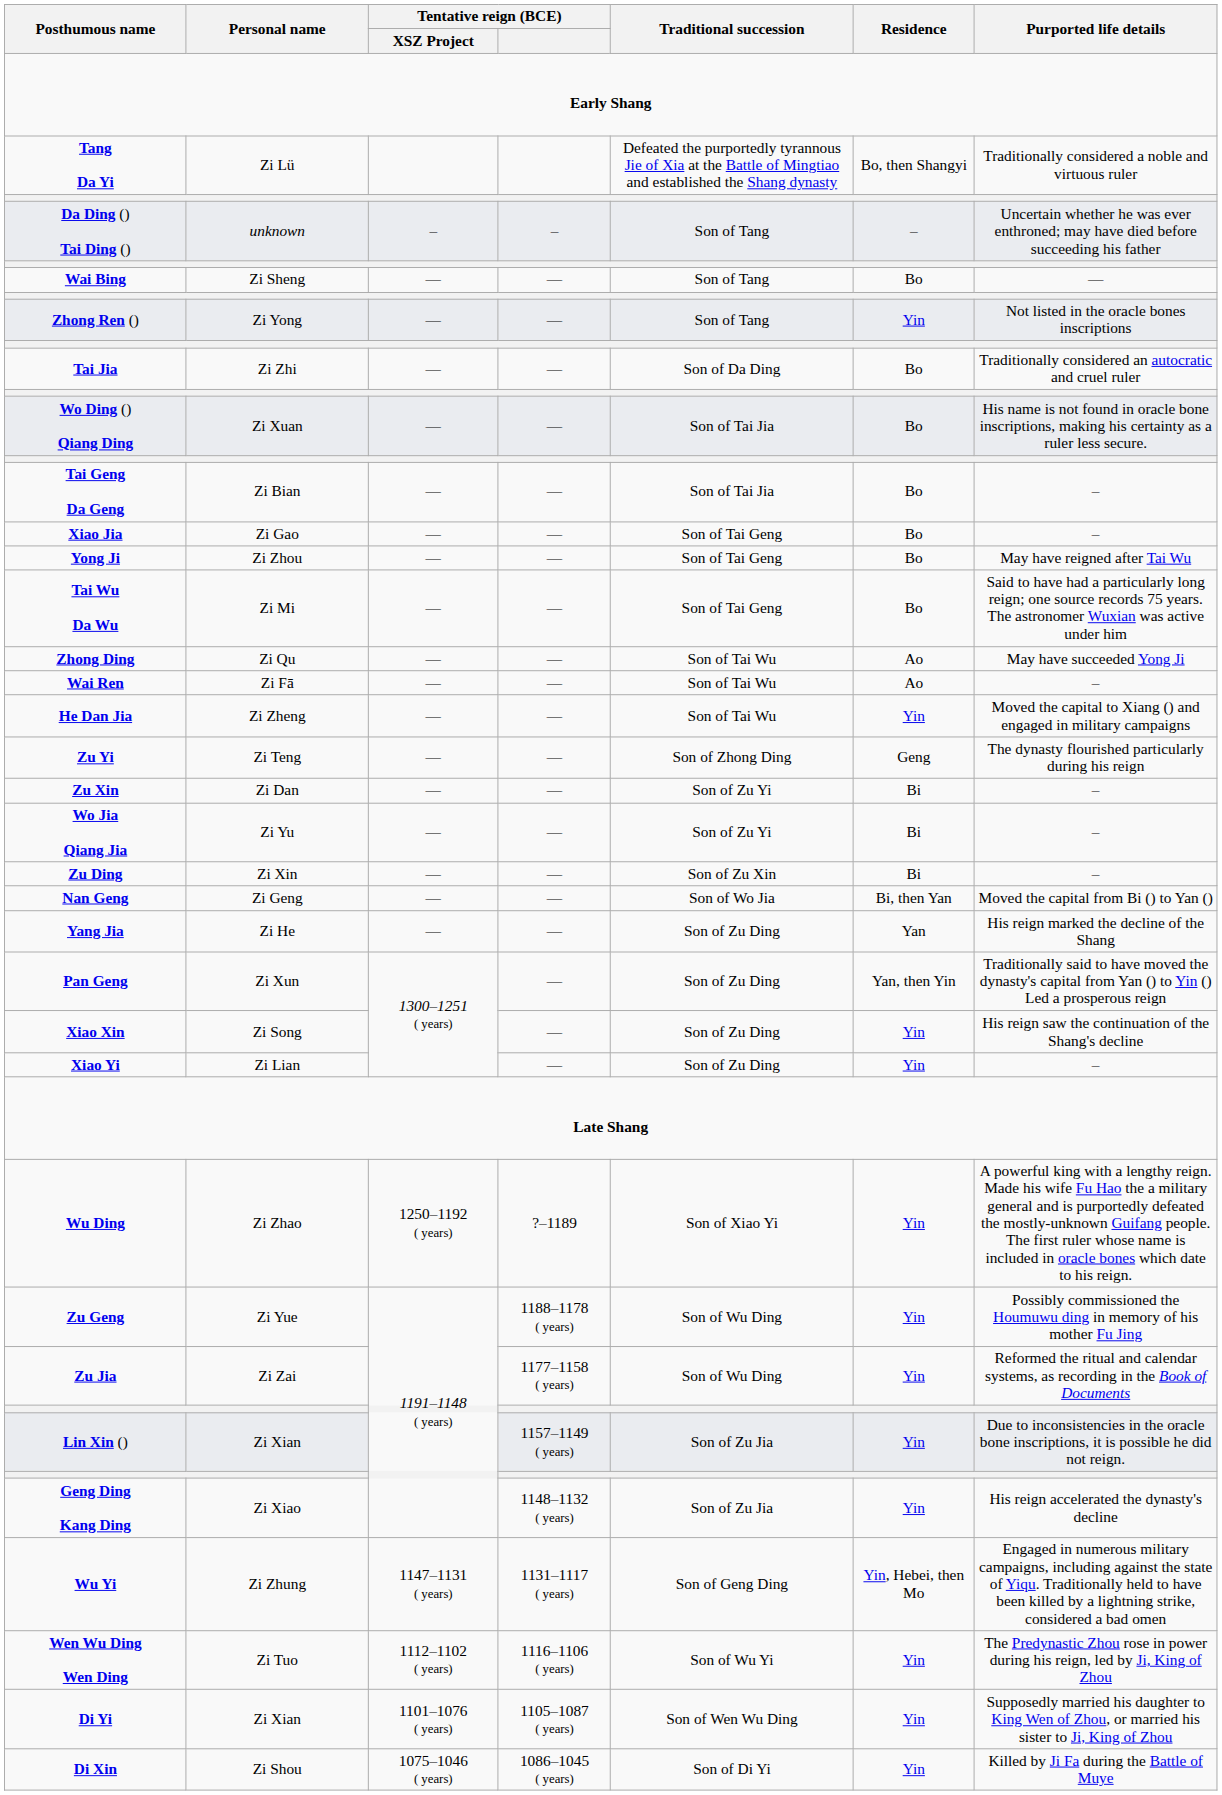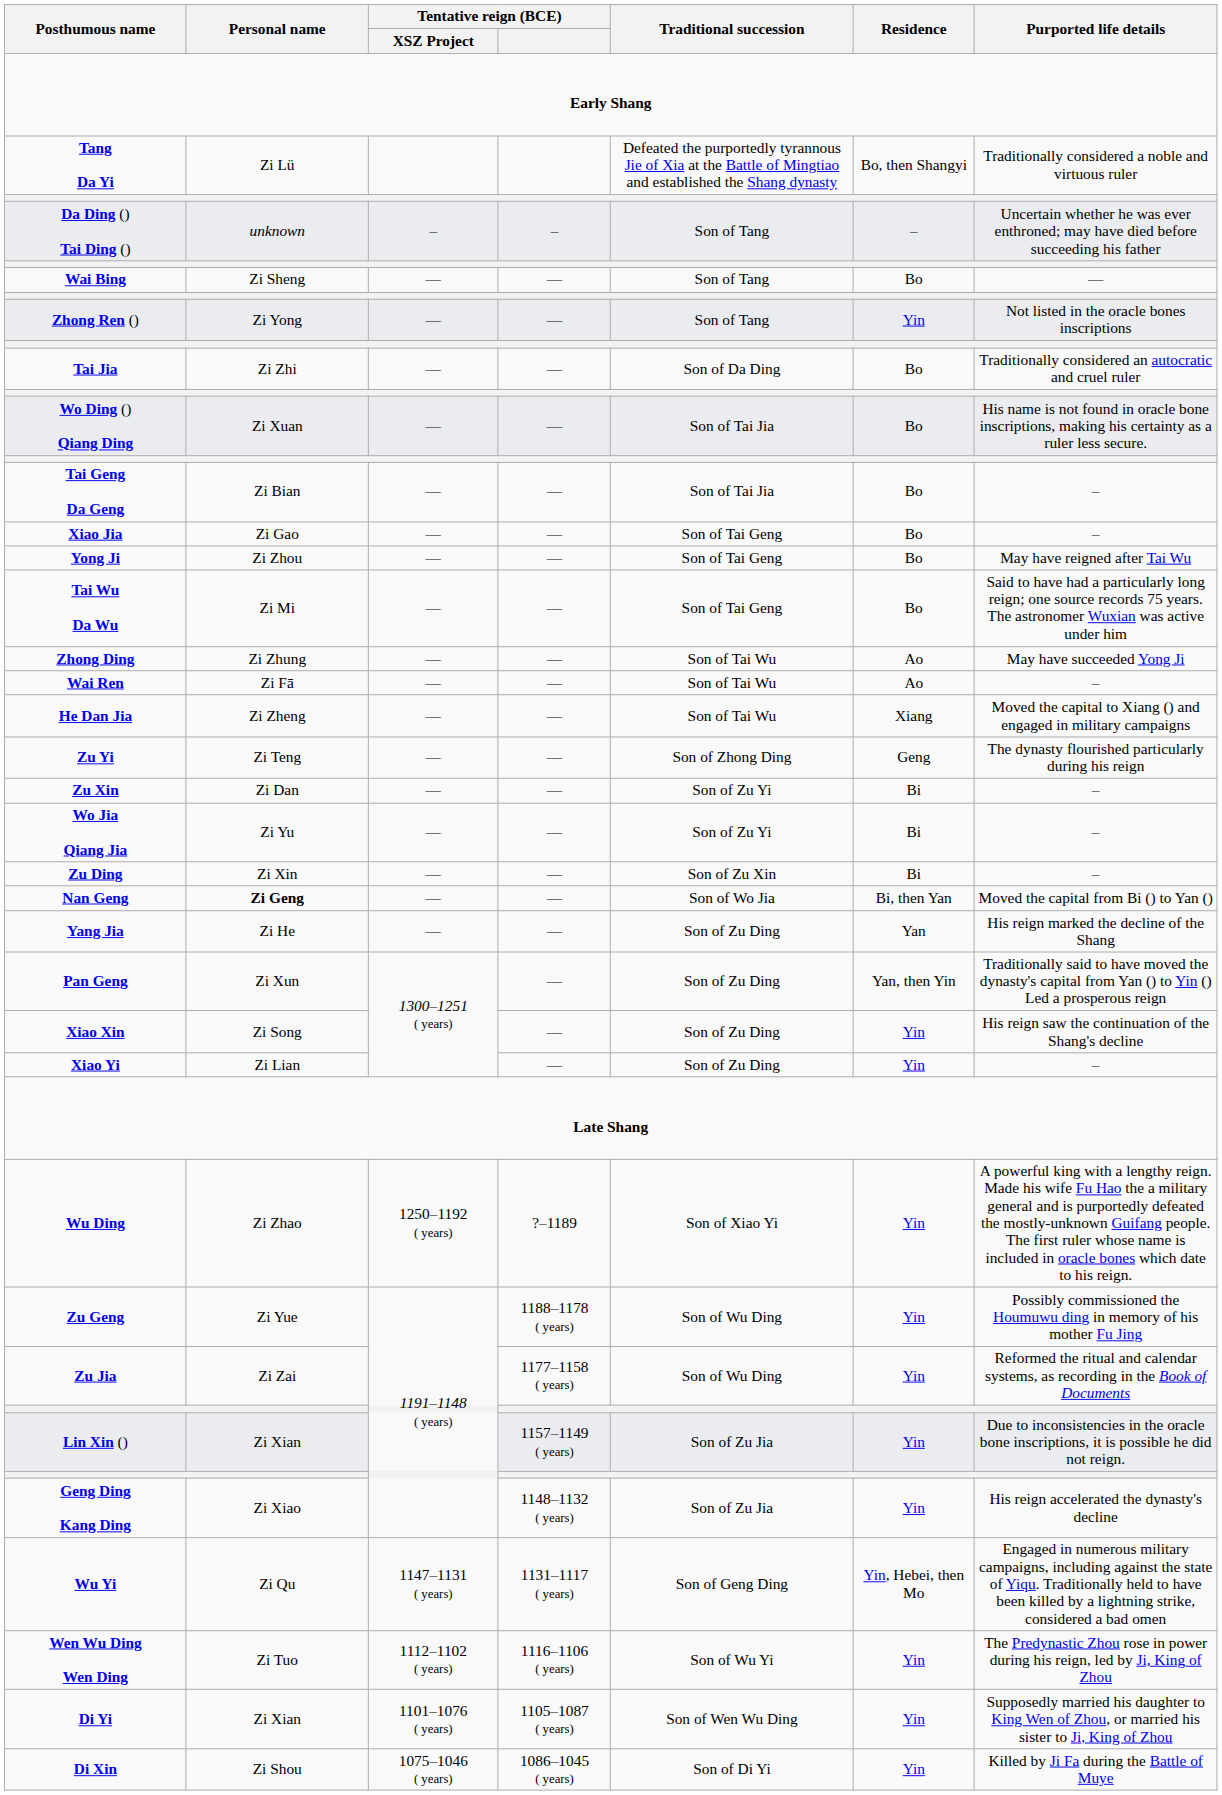Zhong Ding | Personal name: Zi Qu -> Zi Zhung
He Dan Jia | Residence: Yin -> Xiang
Nan Geng | Personal name: normal -> bold
Wu Yi | Personal name: Zi Zhung -> Zi Qu
